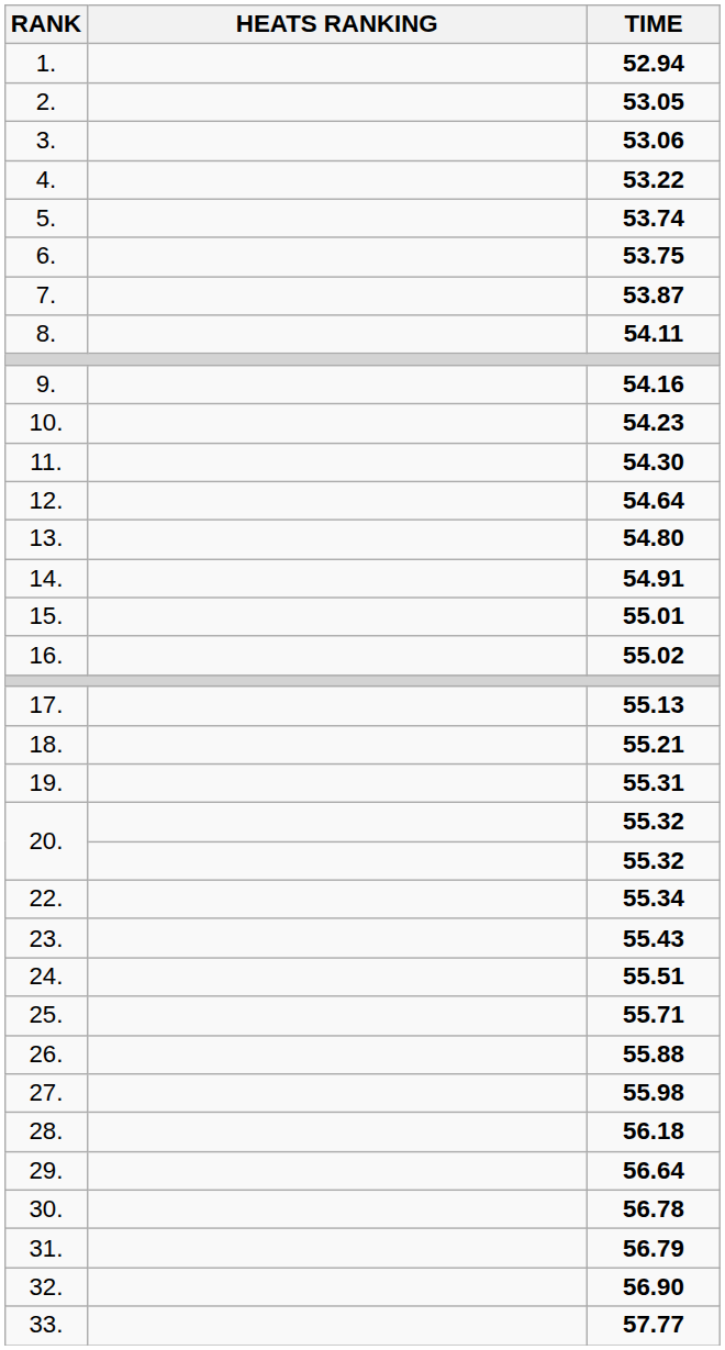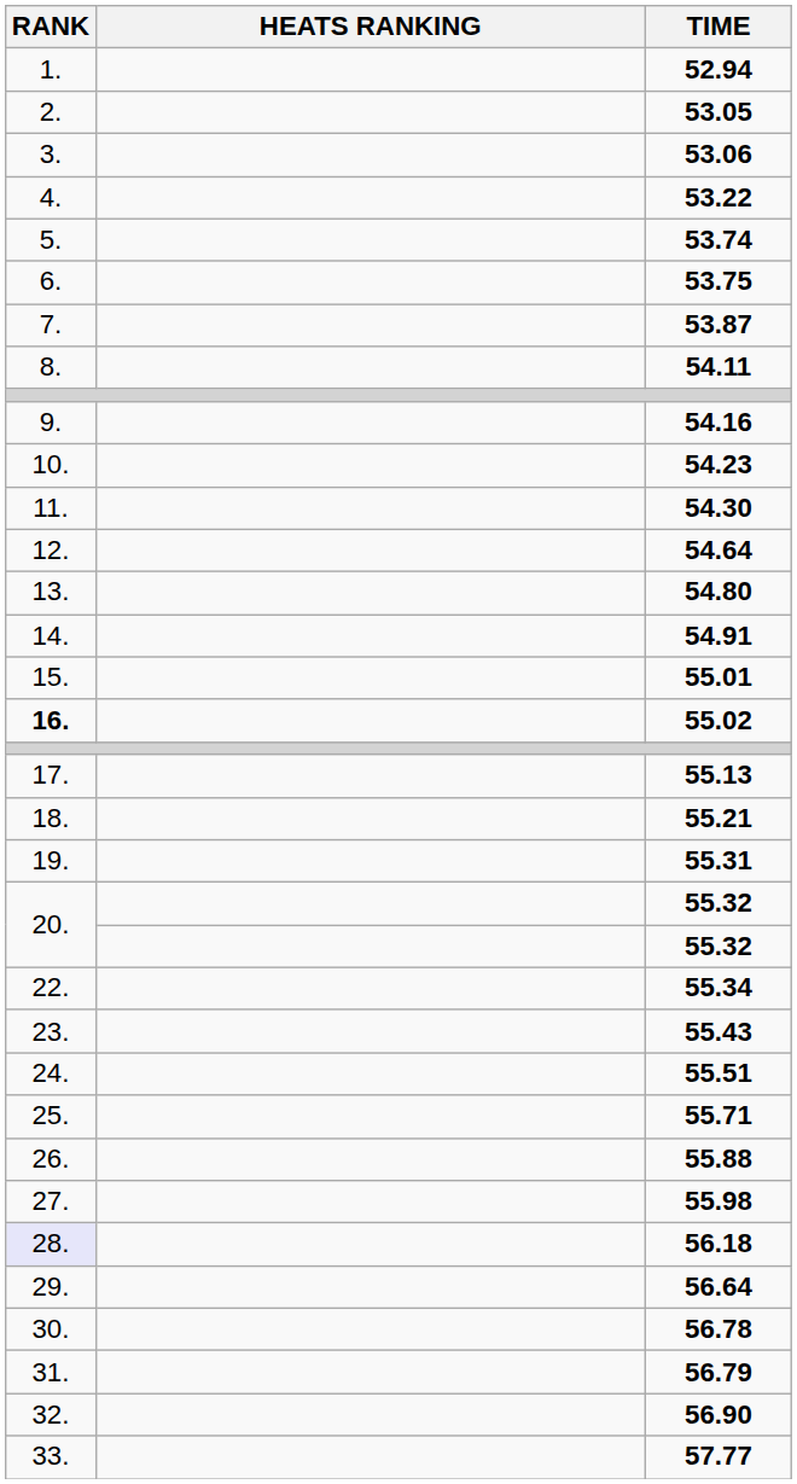16. | RANK: normal -> bold
28. | RANK: no background -> lavender background
